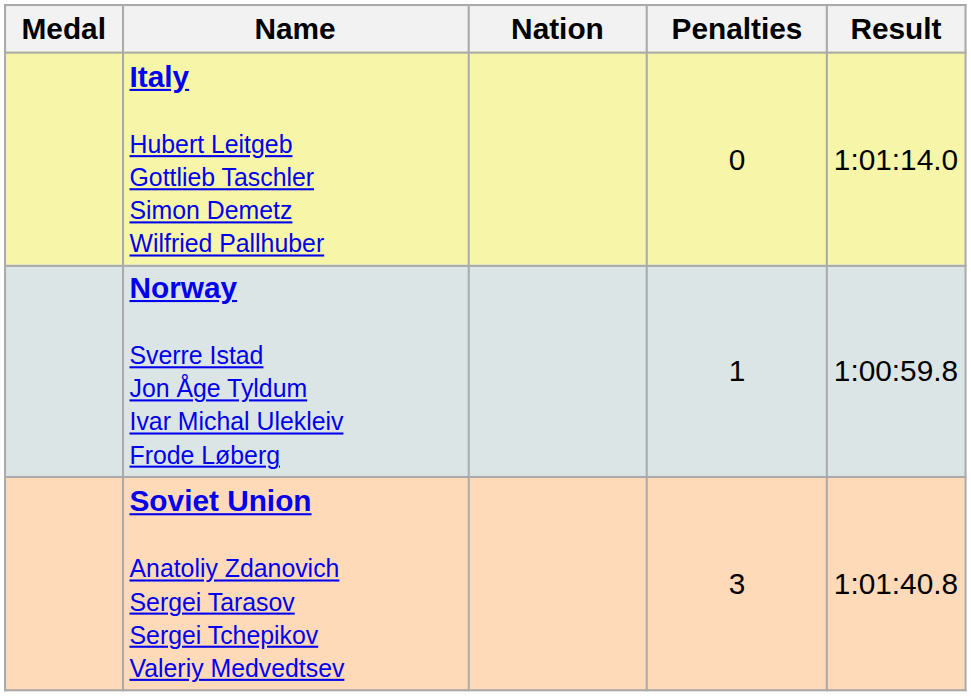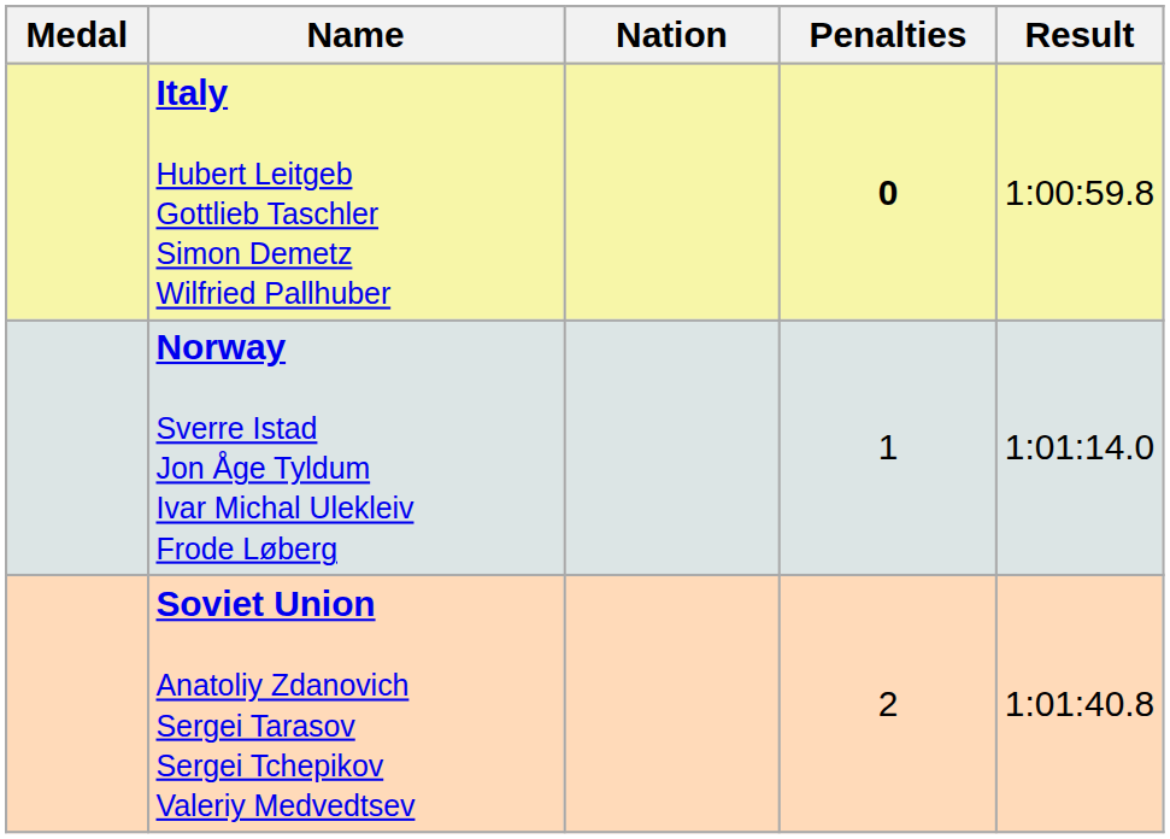row 2 | Penalties: normal -> bold
row 2 | Result: 1:01:14.0 -> 1:00:59.8
row 3 | Result: 1:00:59.8 -> 1:01:14.0
row 4 | Penalties: 3 -> 2
